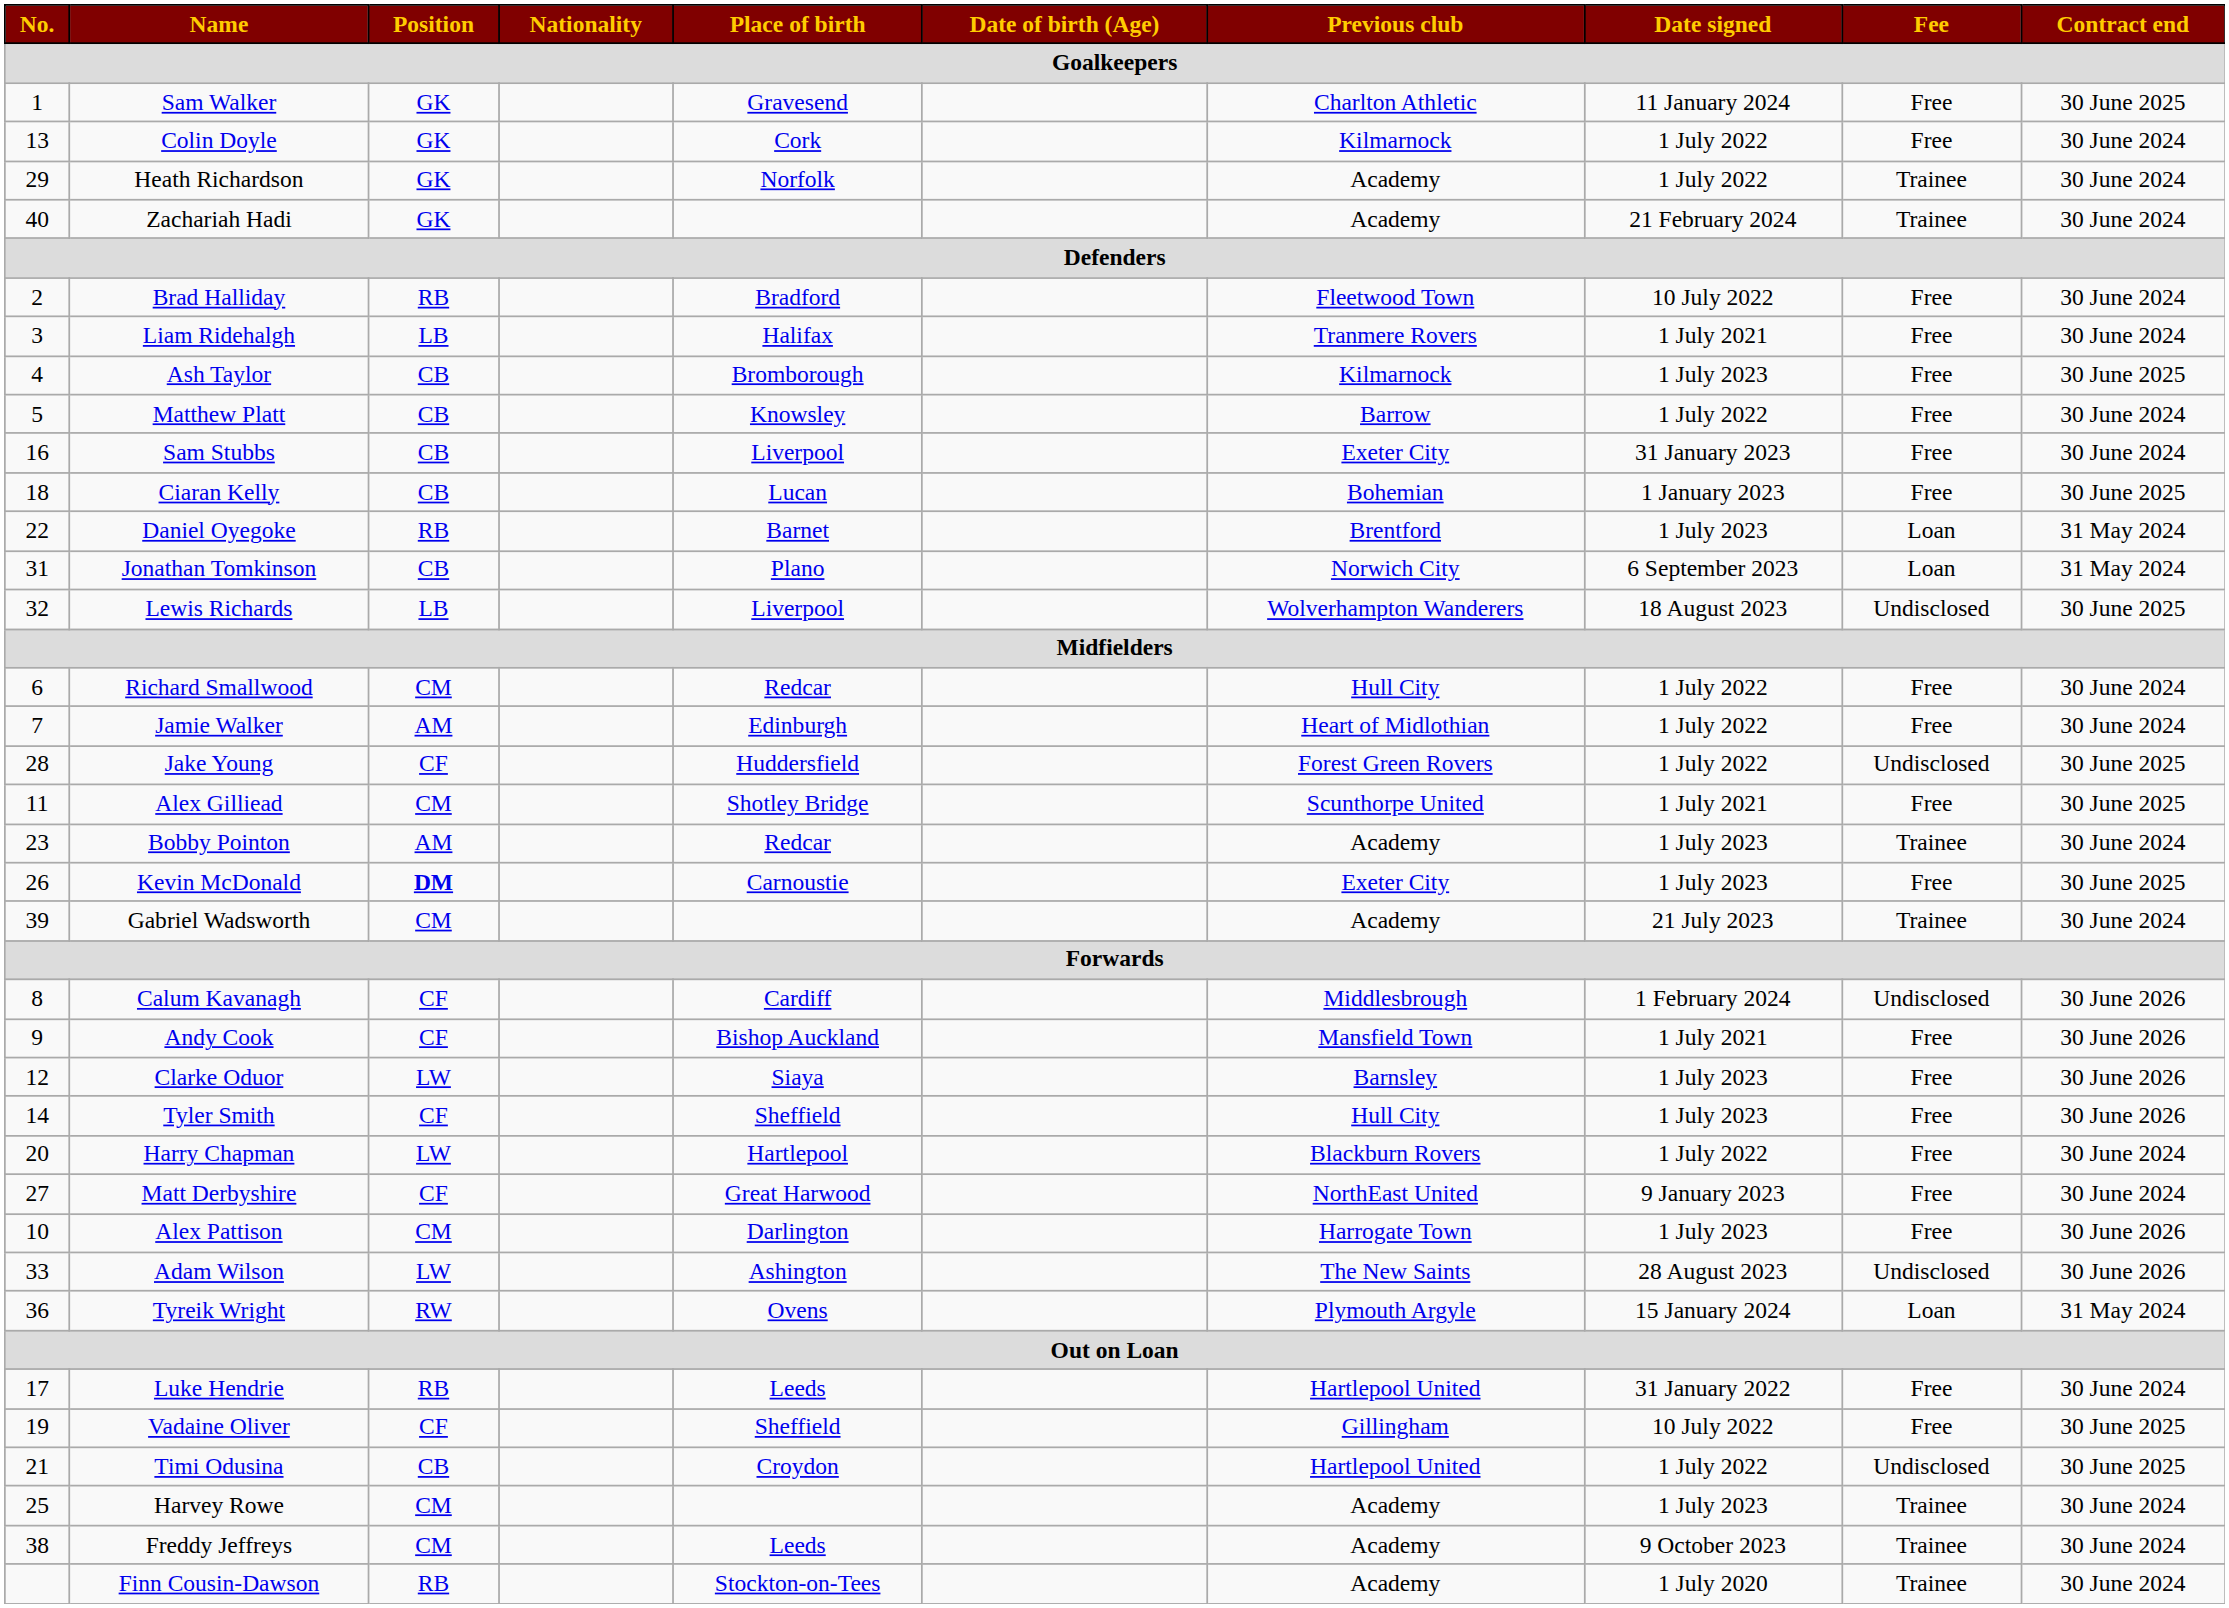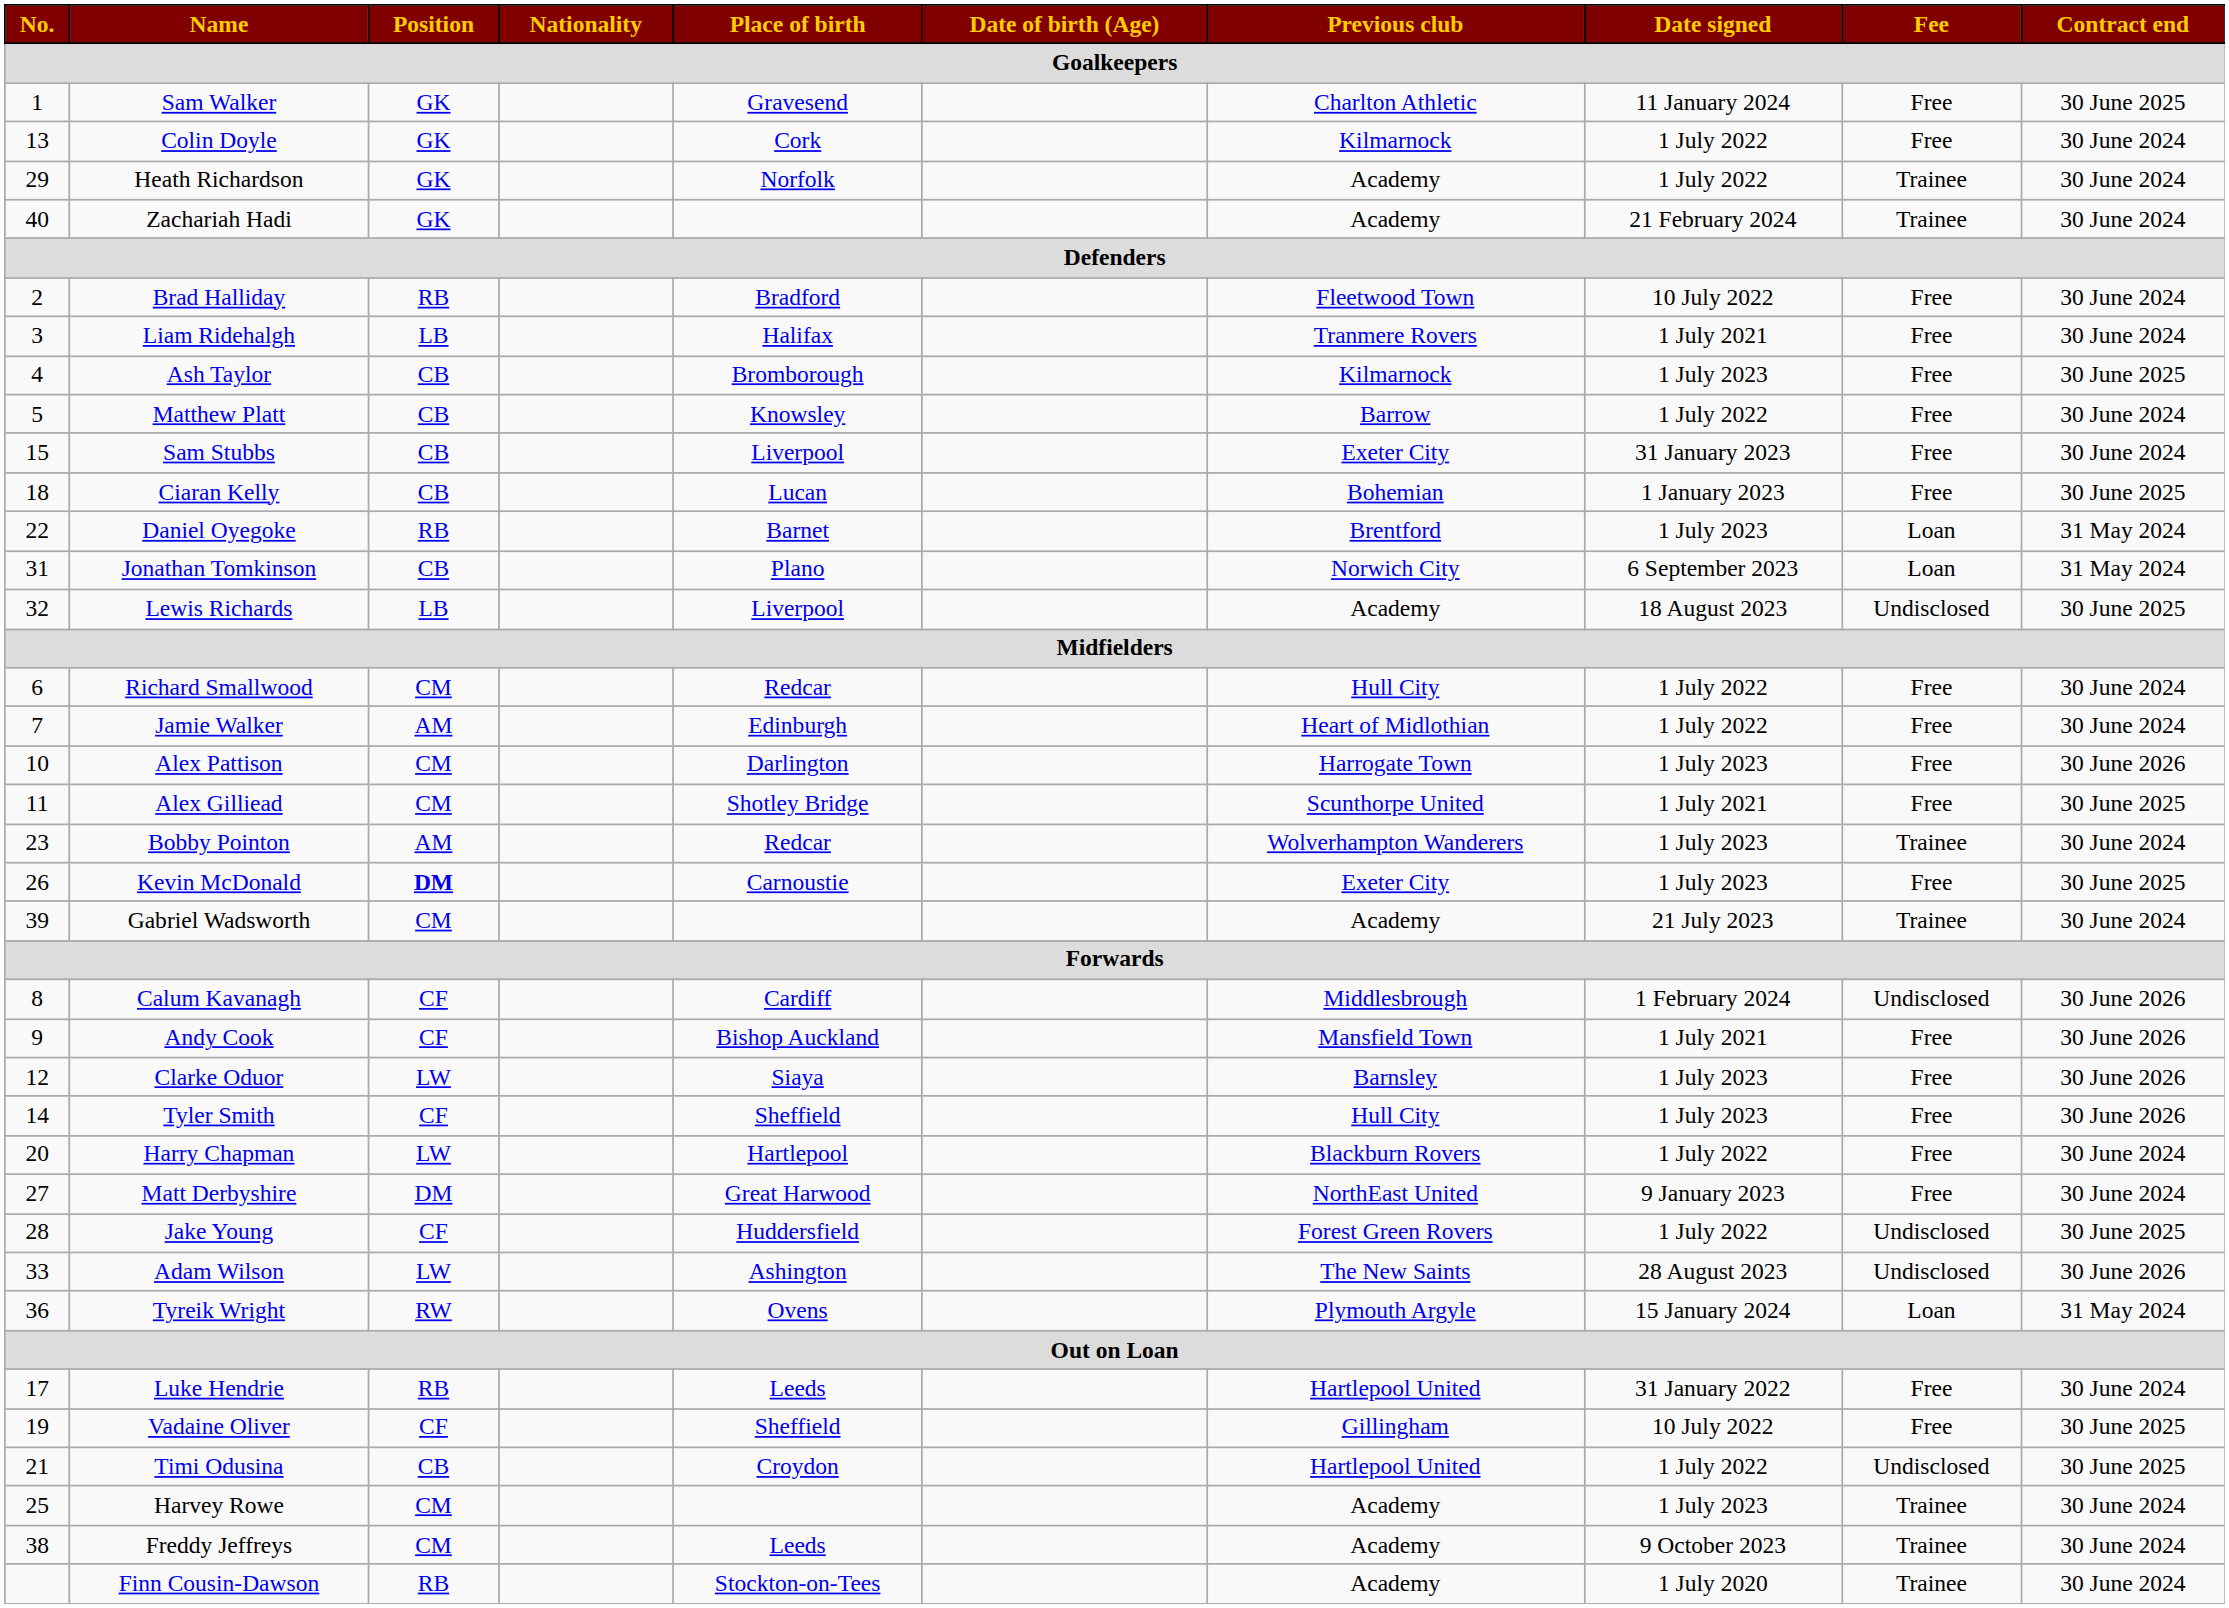Sam Stubbs | No.: 16 -> 15
Lewis Richards | Previous club: Wolverhampton Wanderers -> Academy
rows swapped: Alex Pattison <-> Jake Young
Bobby Pointon | Previous club: Academy -> Wolverhampton Wanderers
Matt Derbyshire | Position: CF -> DM
